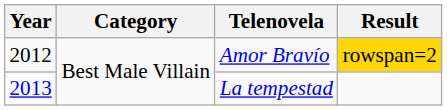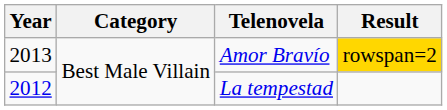Amor Bravío | Year: 2012 -> 2013
La tempestad | Year: 2013 -> 2012
